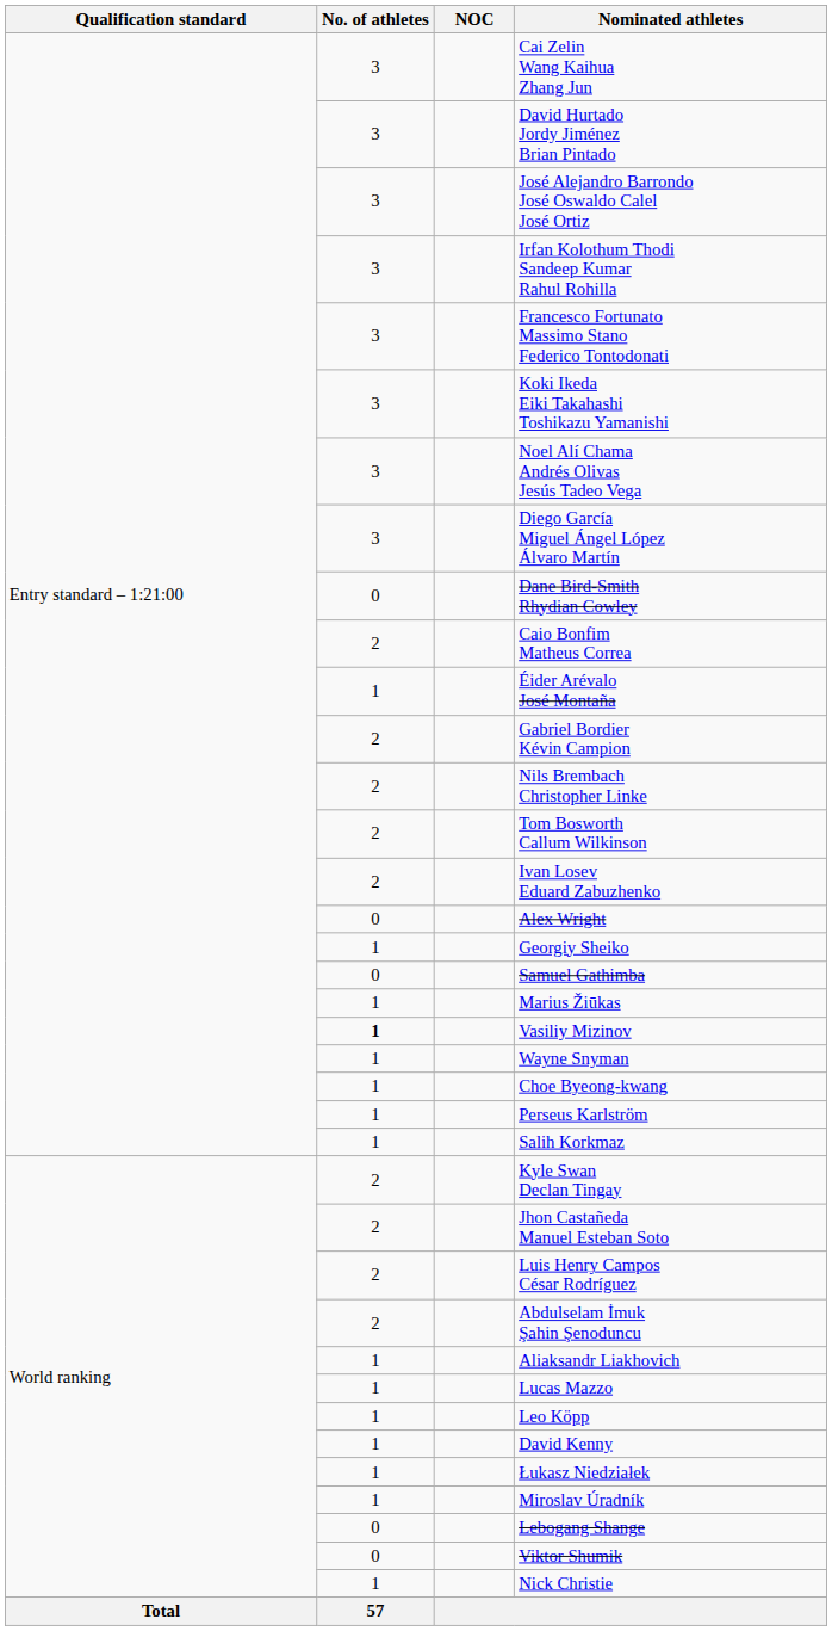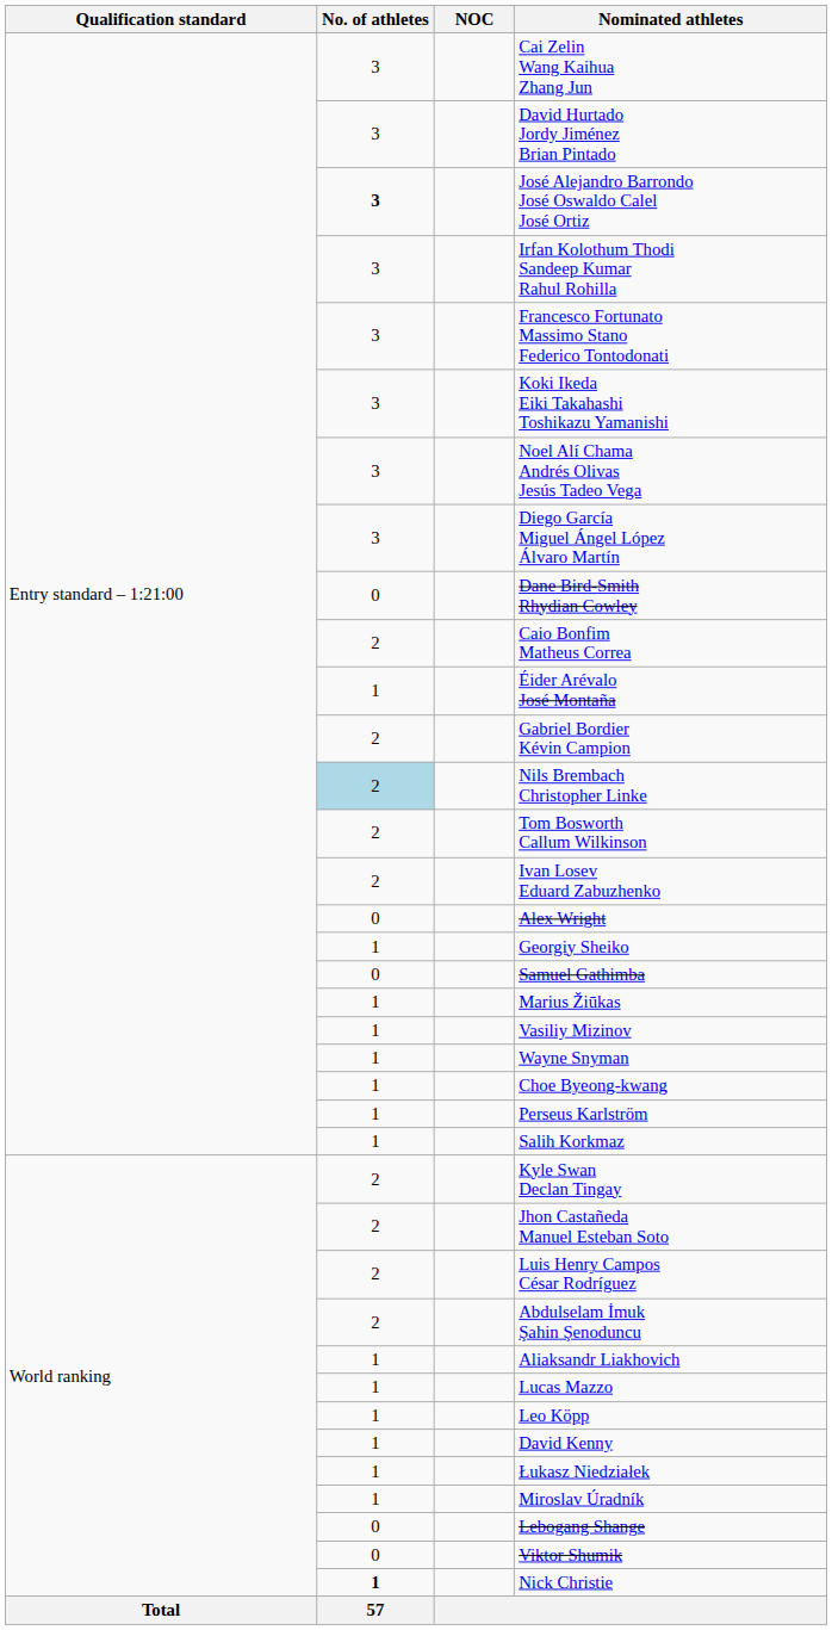José Alejandro Barrondo José Oswaldo Calel José Ortiz | No. of athletes: normal -> bold
Nils Brembach Christopher Linke | No. of athletes: no background -> lightblue background
Vasiliy Mizinov | No. of athletes: bold -> normal
Nick Christie | No. of athletes: normal -> bold
